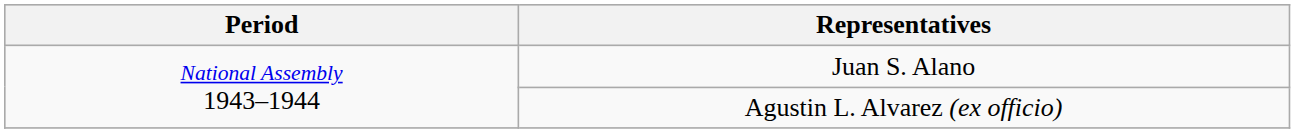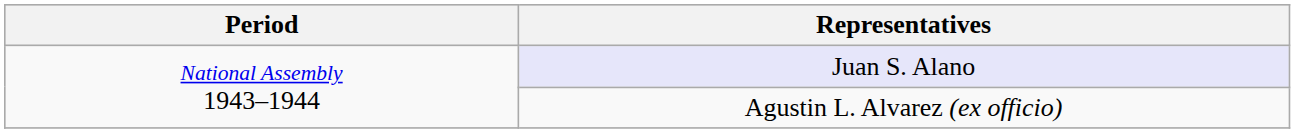Juan S. Alano | Representatives: no background -> lavender background
